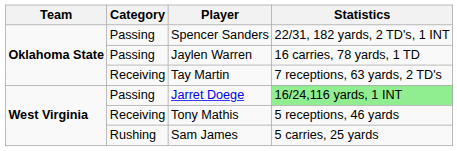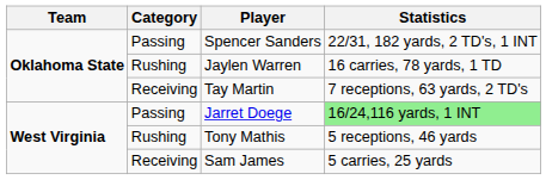Jaylen Warren | Category: Passing -> Rushing
Tony Mathis | Category: Receiving -> Rushing
Sam James | Category: Rushing -> Receiving
